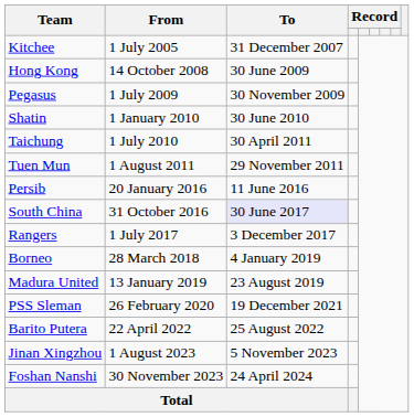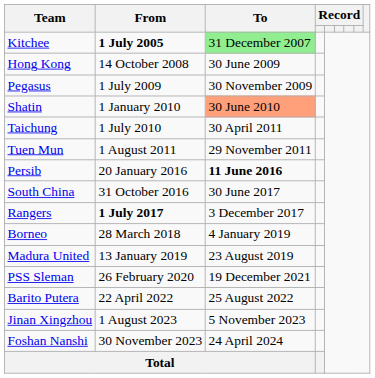Kitchee | From: normal -> bold
Kitchee | To: no background -> lightgreen background
Shatin | To: no background -> lightsalmon background
Persib | To: normal -> bold
South China | To: lavender background -> no background
Rangers | From: normal -> bold
